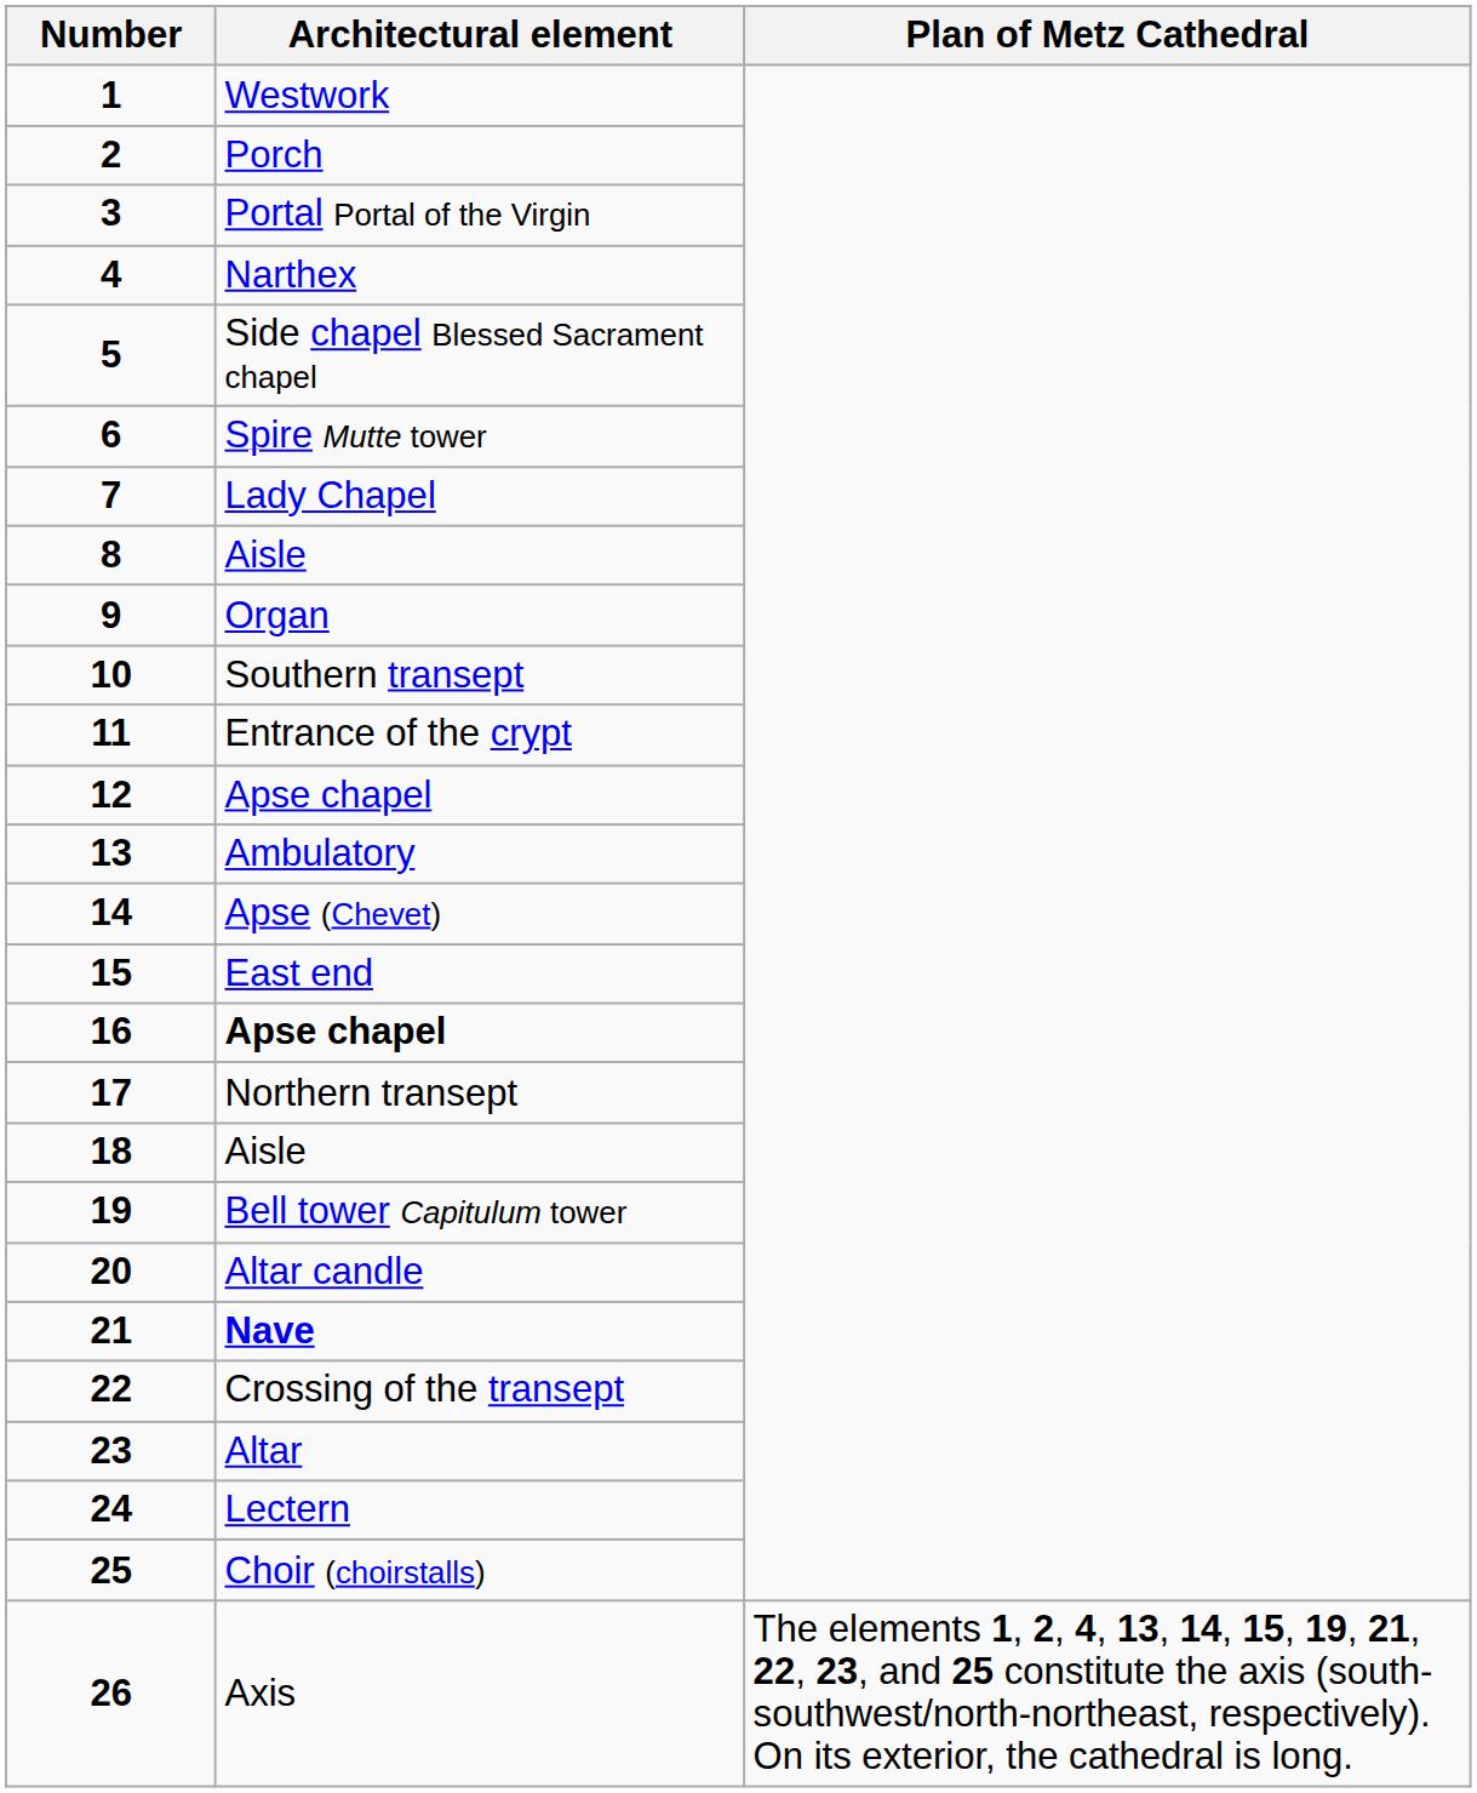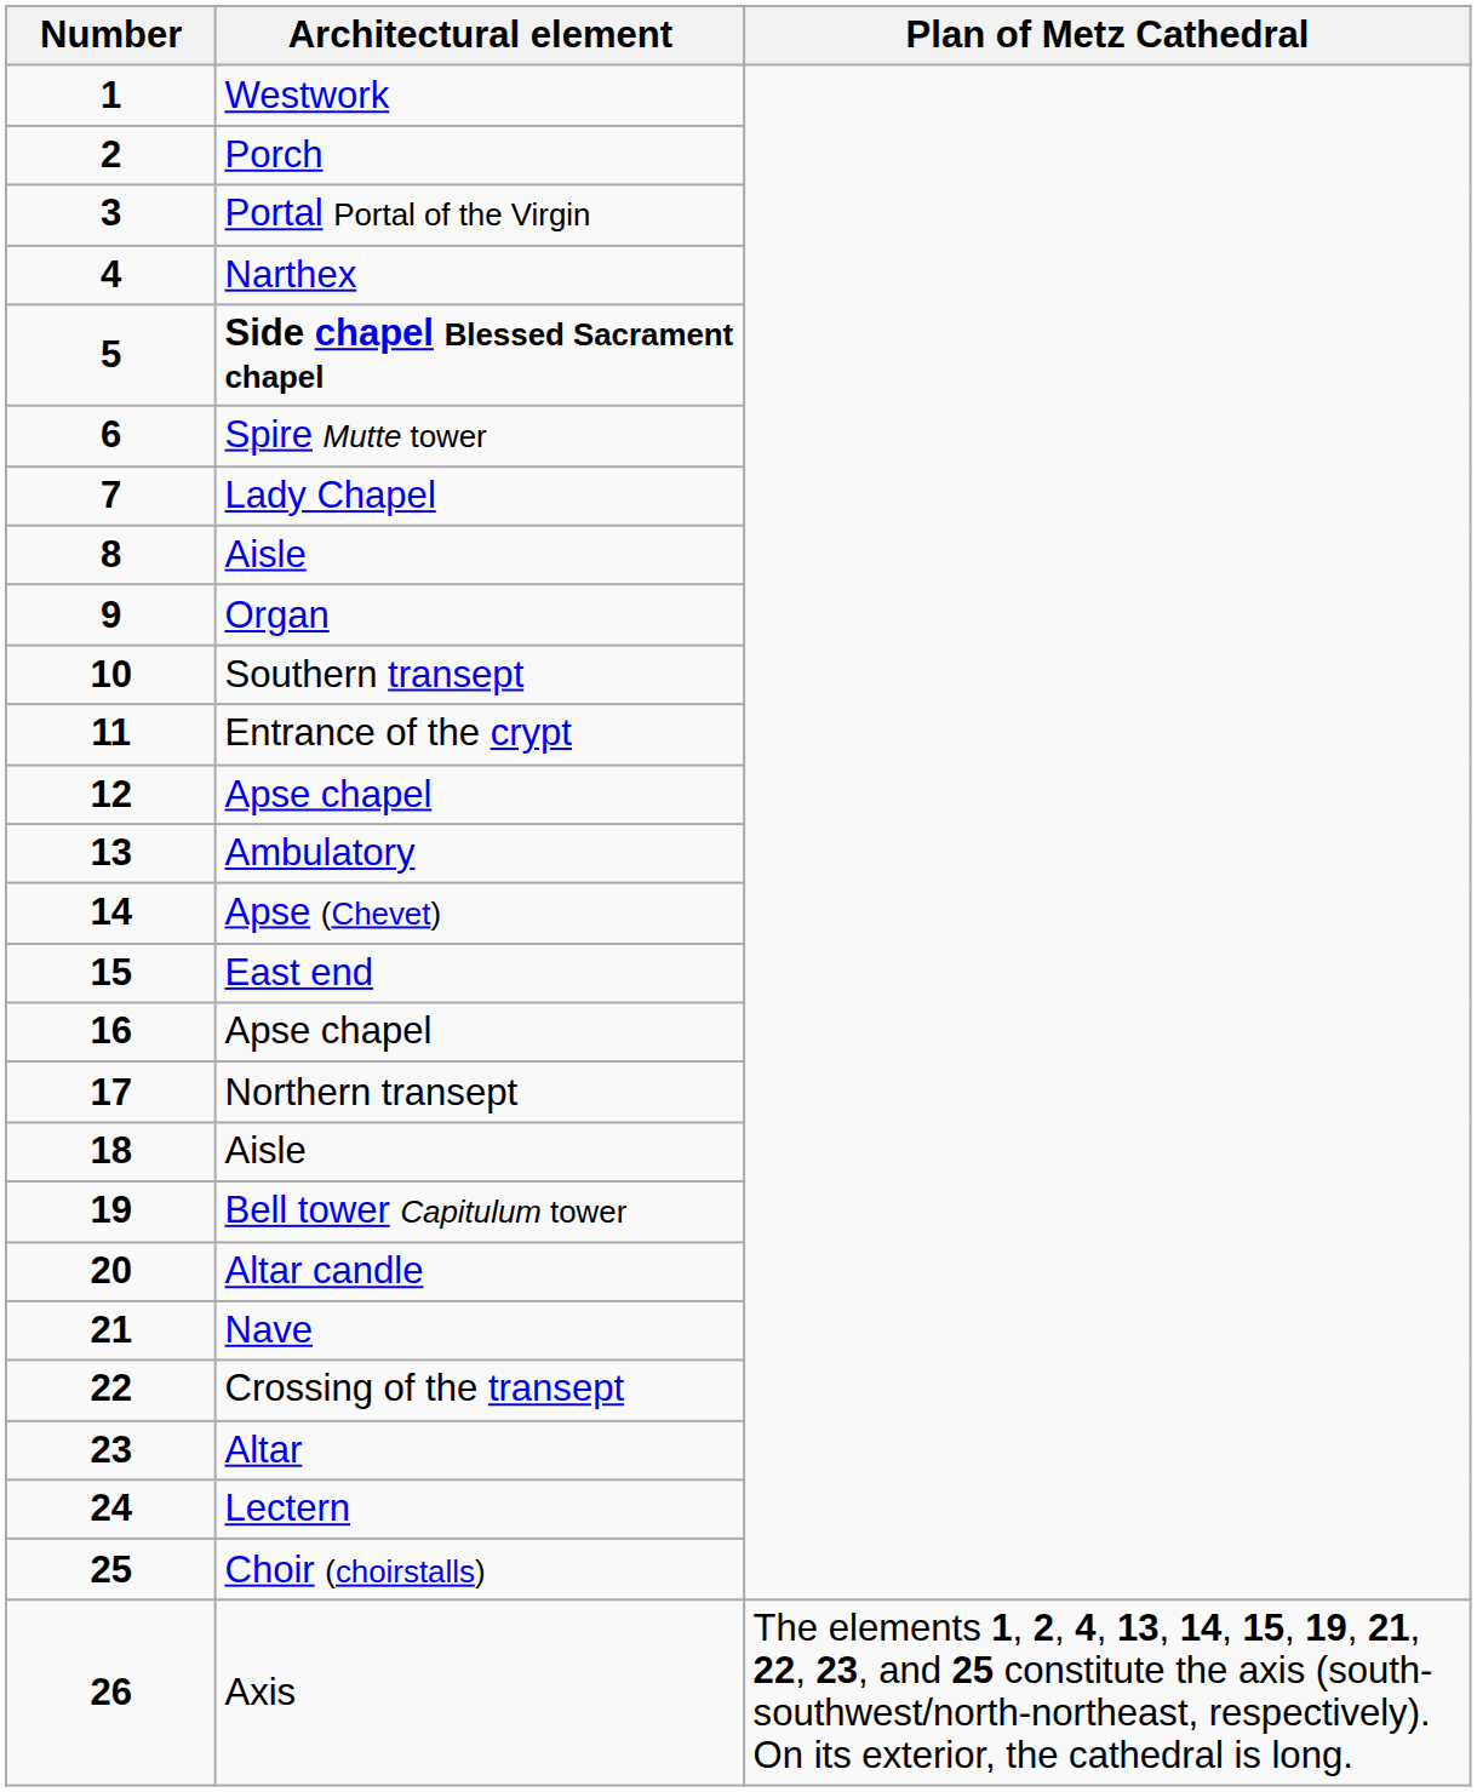Side chapel Blessed Sacrament chapel | Architectural element: normal -> bold
16 / Apse chapel | Architectural element: bold -> normal
Nave | Architectural element: bold -> normal
